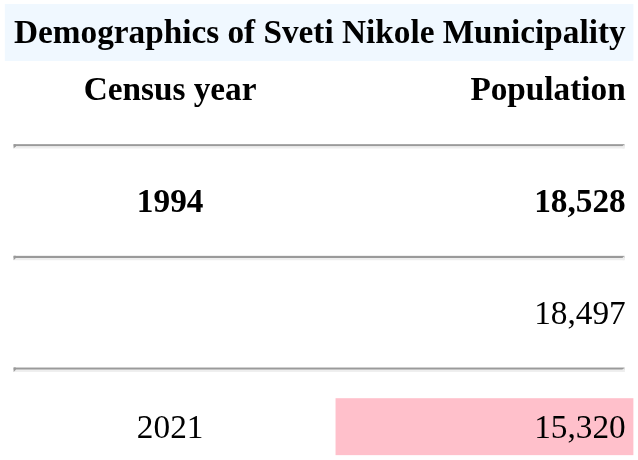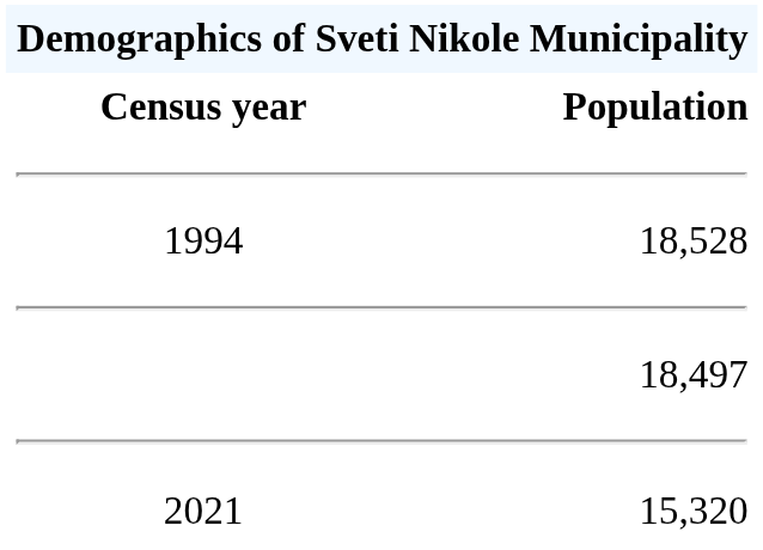18,528 | Demographics of Sveti Nikole Municipality / Census year: bold -> normal
18,528 | Demographics of Sveti Nikole Municipality / Population: bold -> normal
15,320 | Demographics of Sveti Nikole Municipality / Population: pink background -> no background
